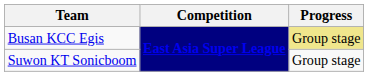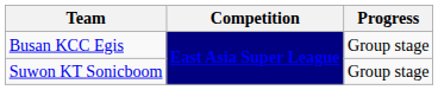Busan KCC Egis | Progress: khaki background -> no background
